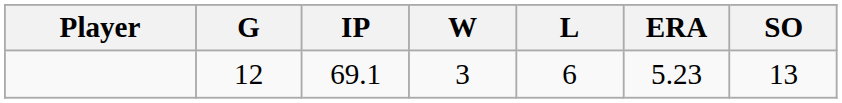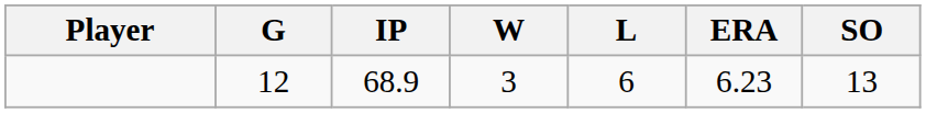row 2 | IP: 69.1 -> 68.9
row 2 | ERA: 5.23 -> 6.23
